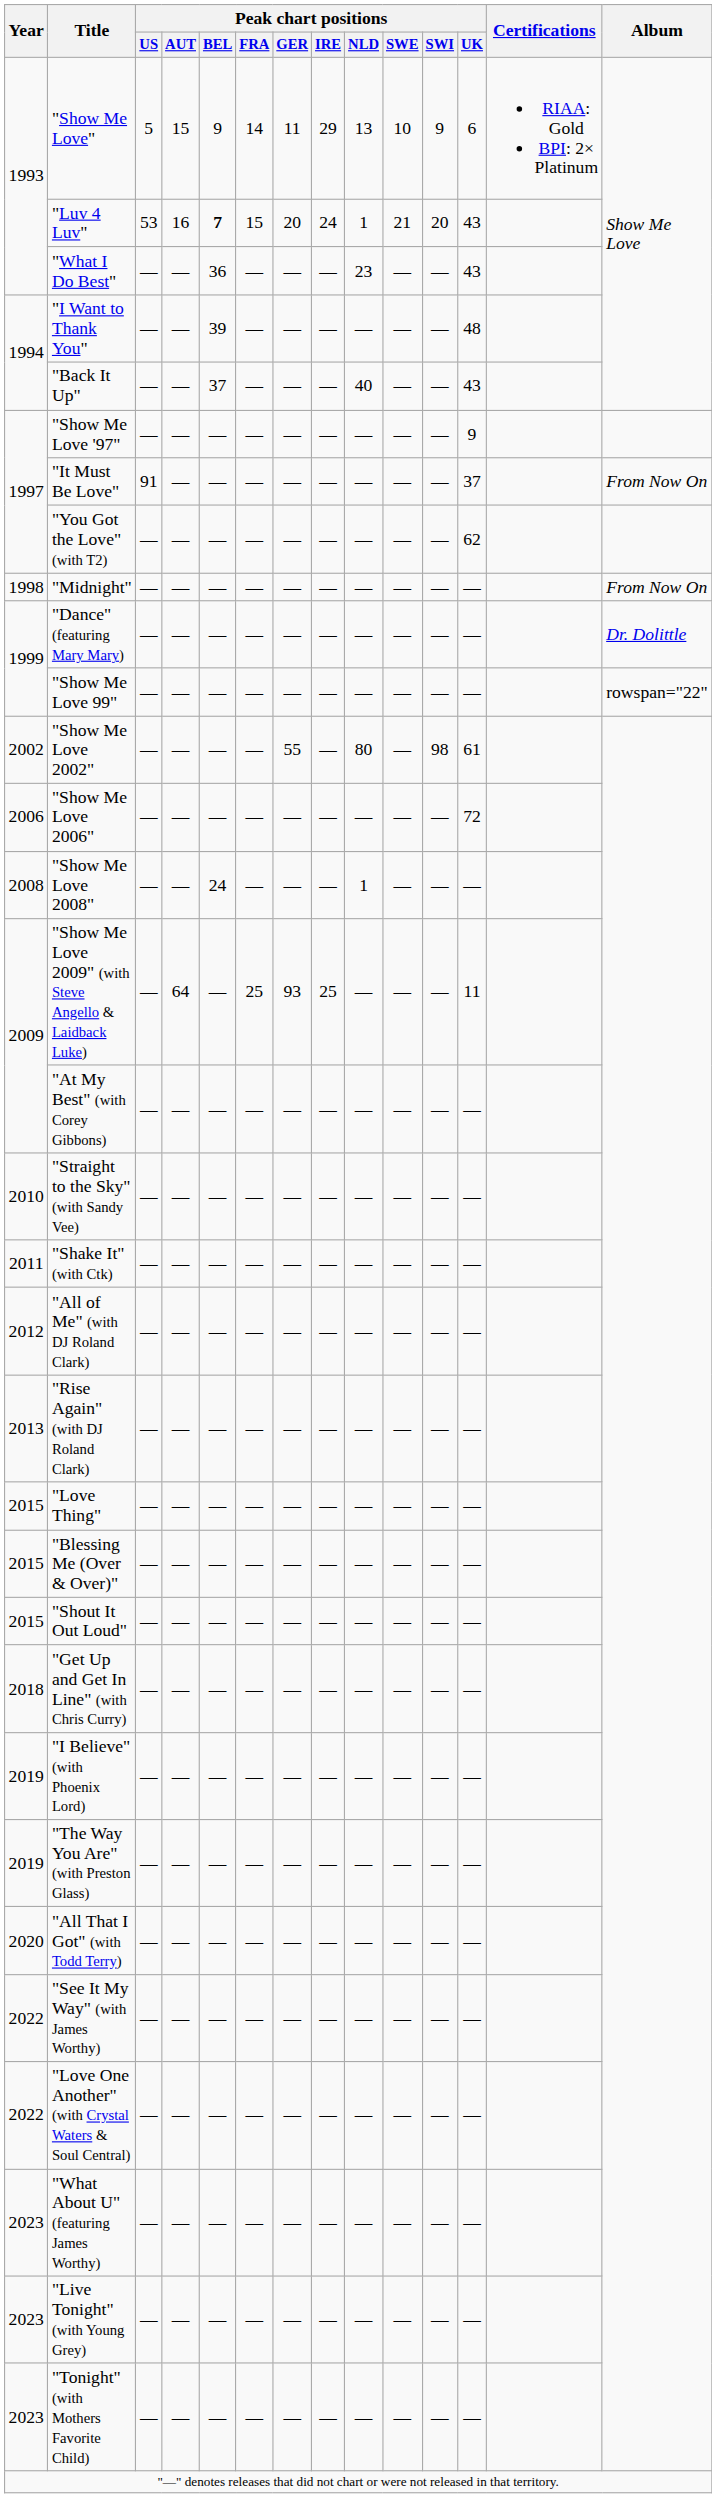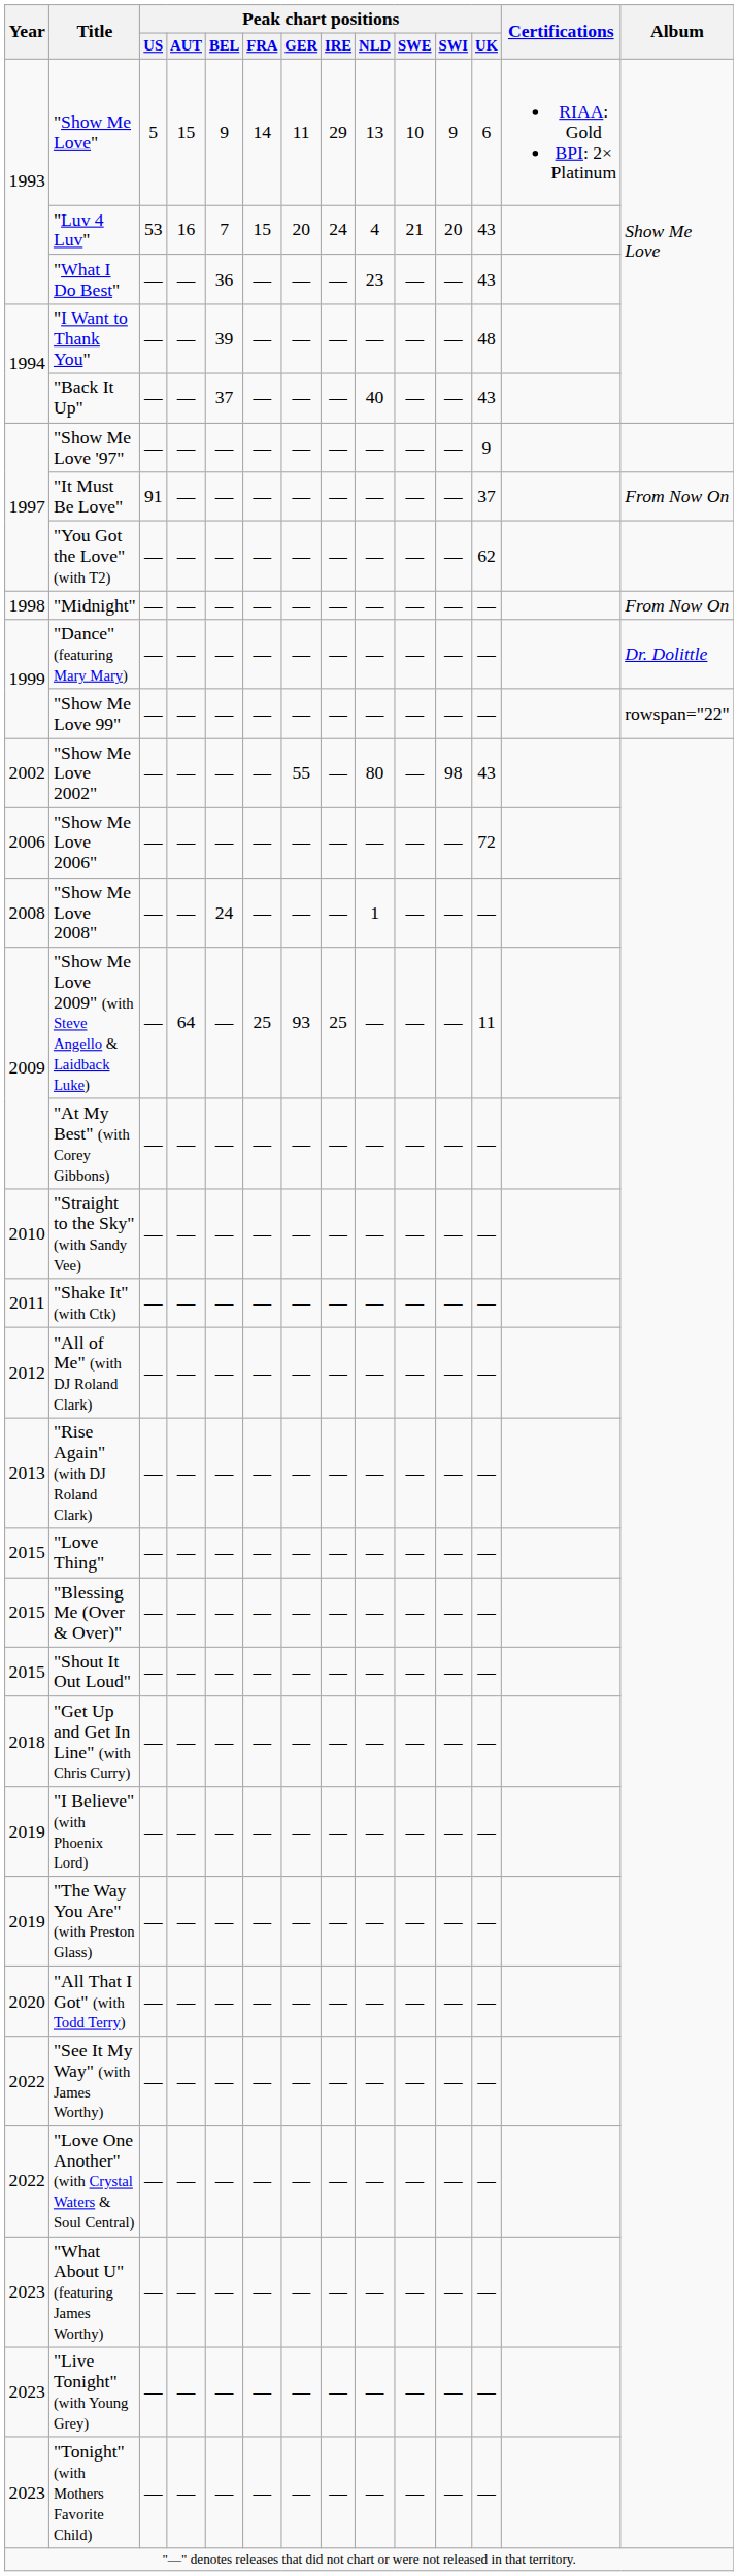"Luv 4 Luv" | Peak chart positions / BEL: bold -> normal
"Luv 4 Luv" | Peak chart positions / NLD: 1 -> 4
"Show Me Love 2002" | Peak chart positions / UK: 61 -> 43
